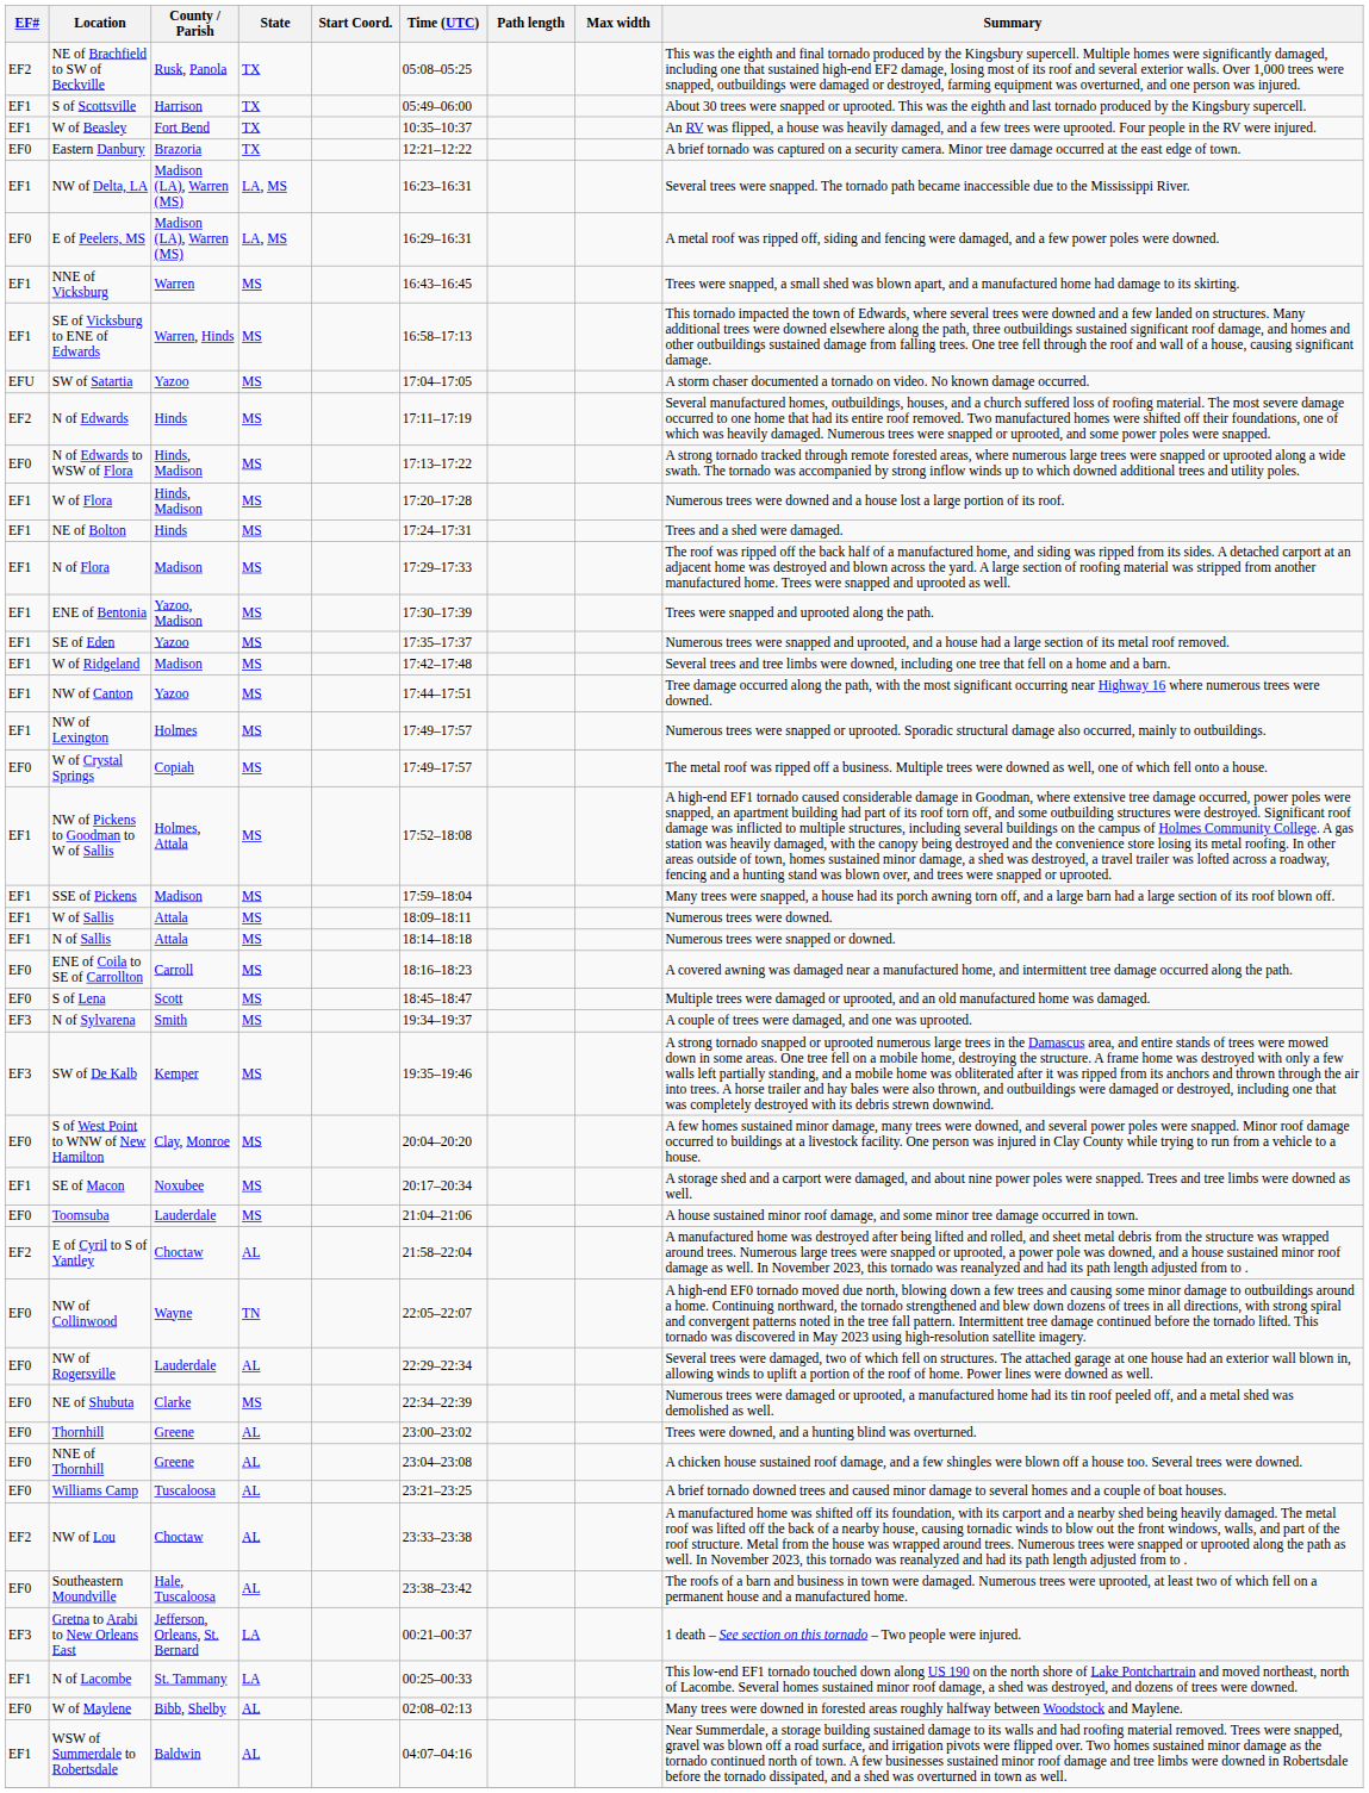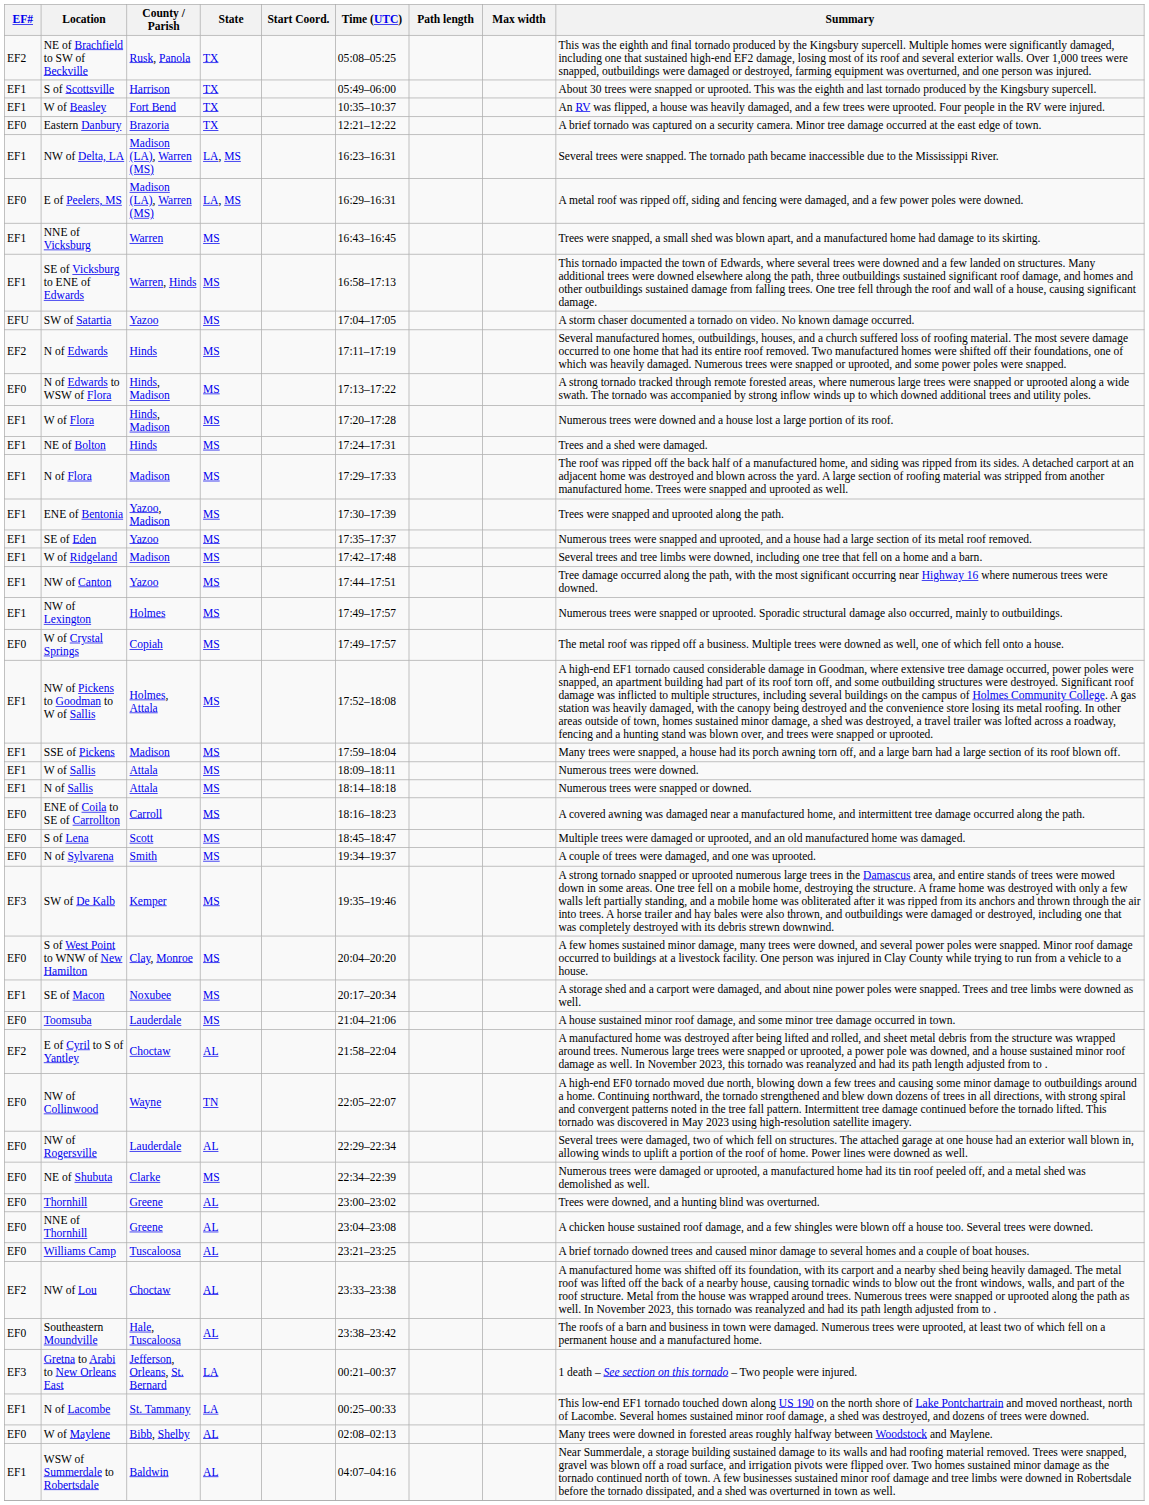N of Sylvarena | EF#: EF3 -> EF0
